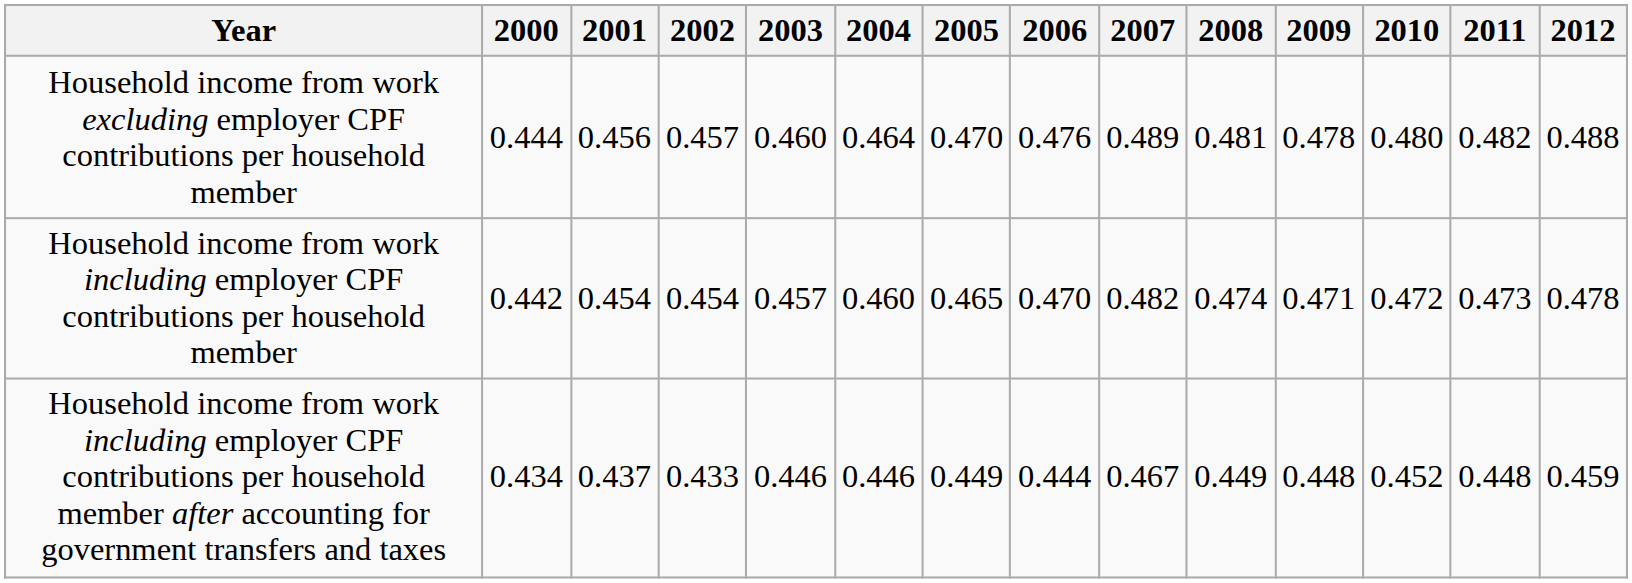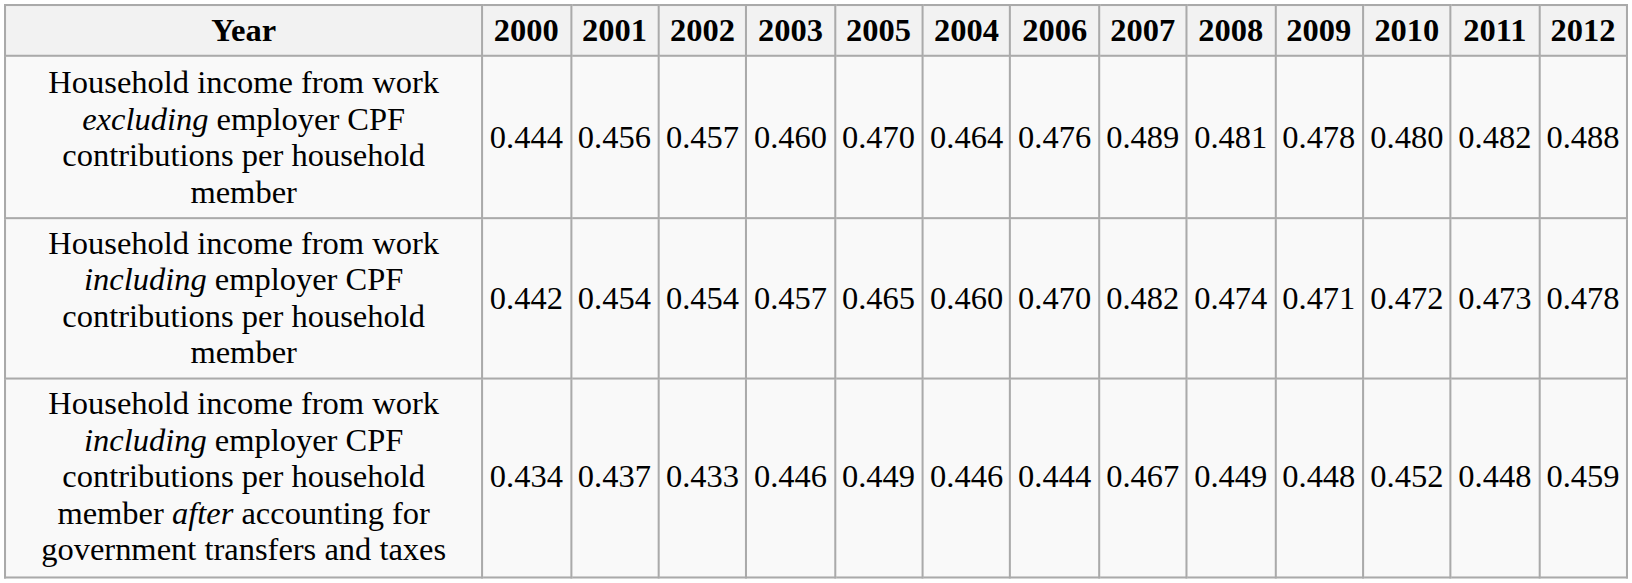columns swapped: 2004 <-> 2005
